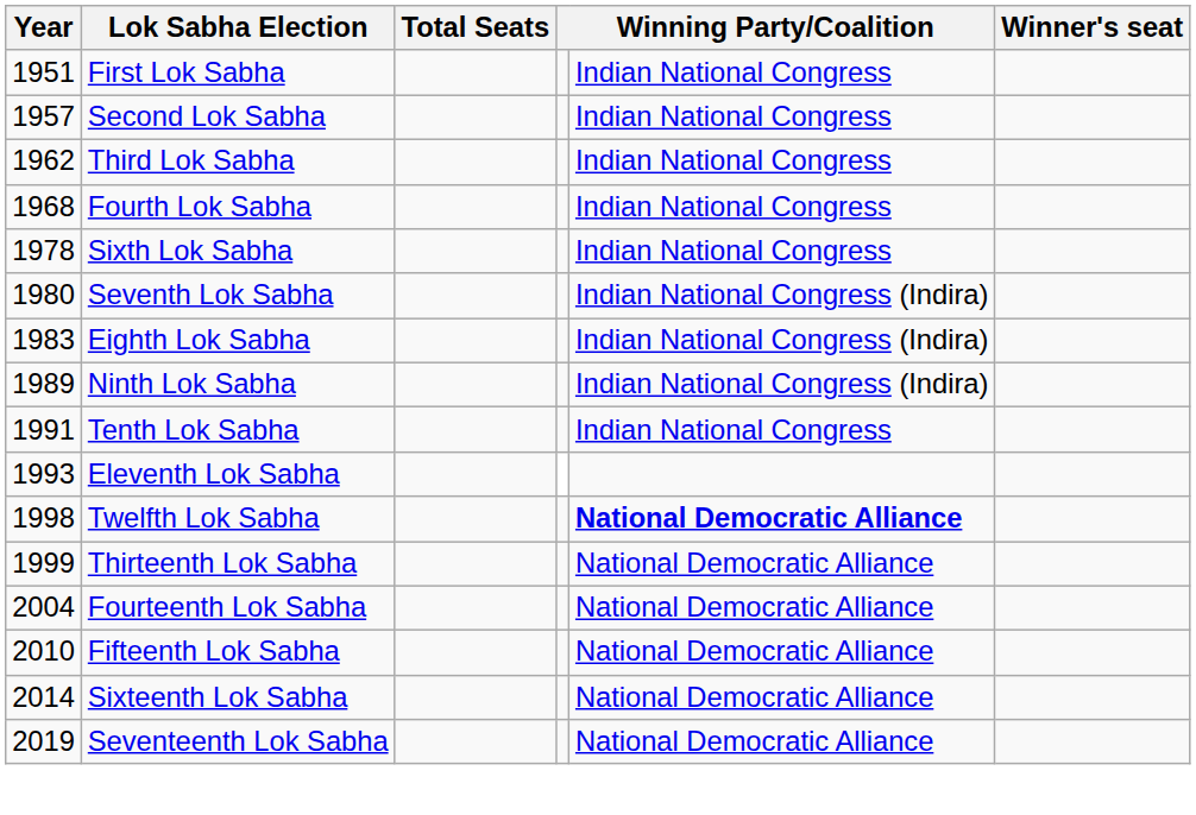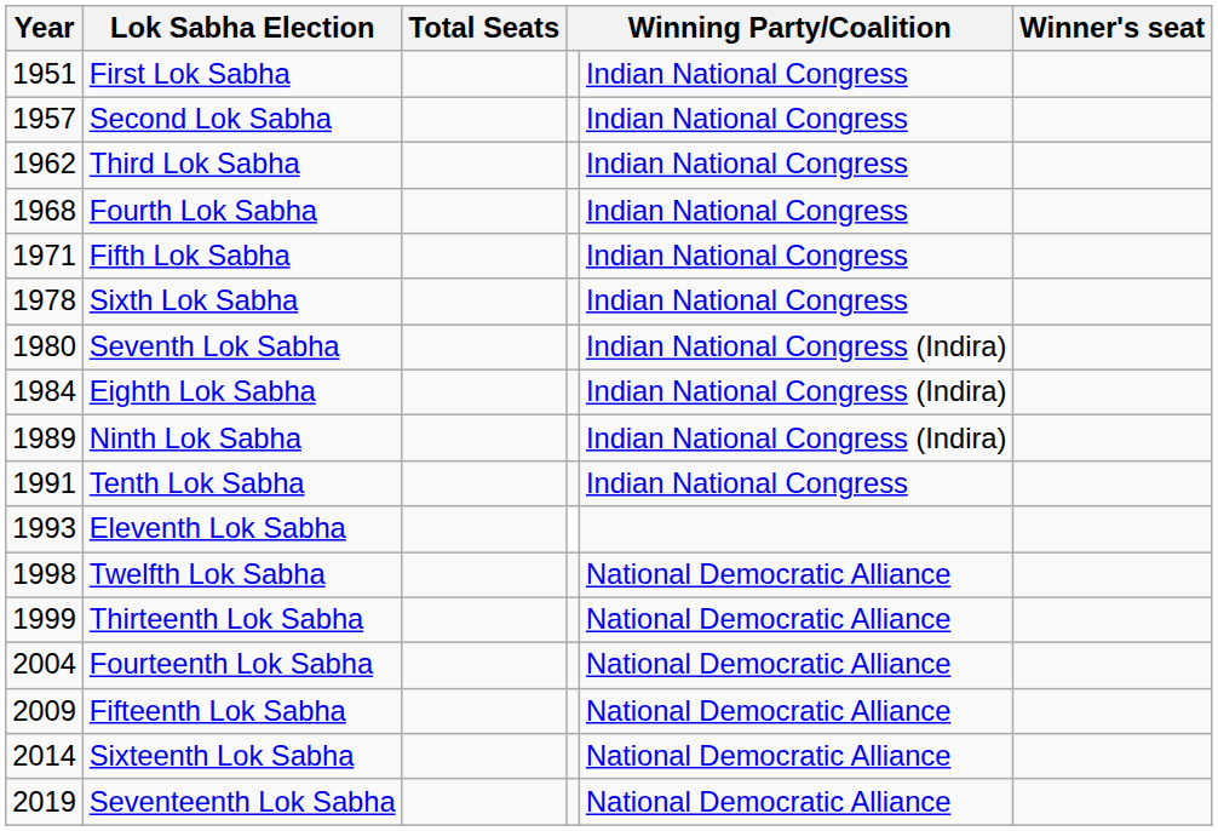+ row: 1971 | Fifth Lok Sabha | Indian National Congress
Eighth Lok Sabha | Year: 1983 -> 1984
Twelfth Lok Sabha | column 5: bold -> normal
Fifteenth Lok Sabha | Year: 2010 -> 2009
